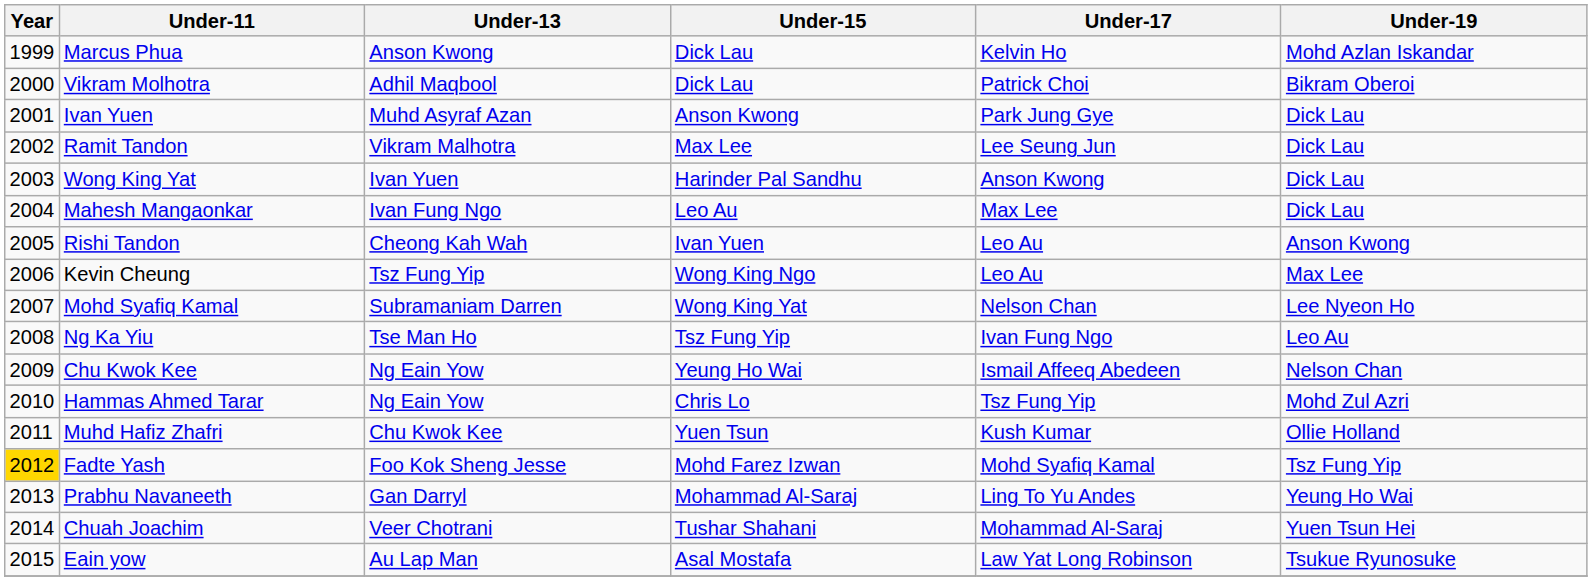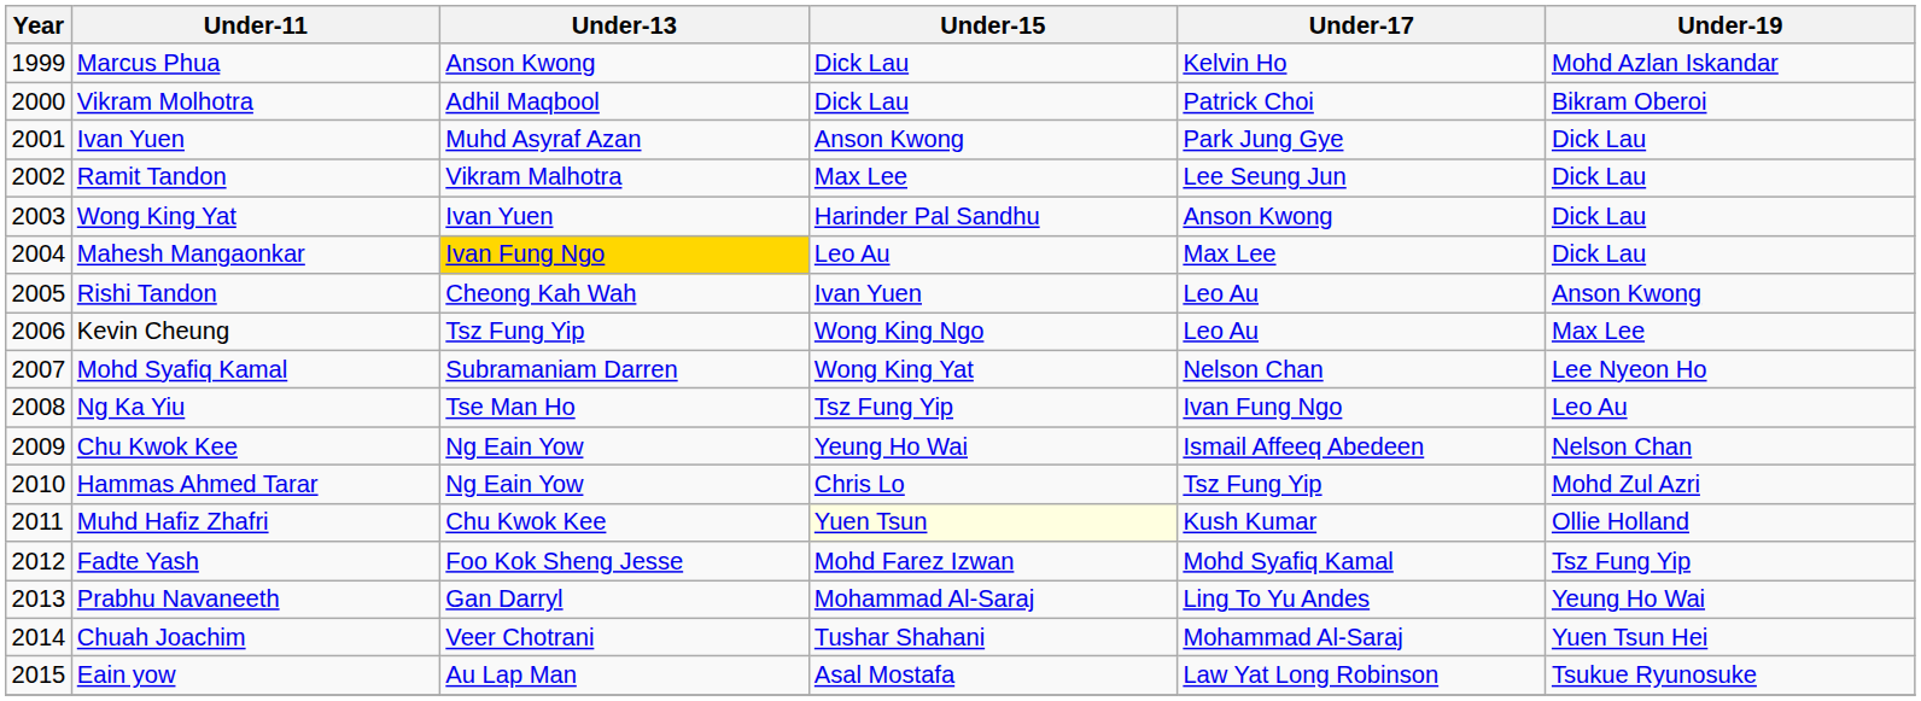Mahesh Mangaonkar | Under-13: no background -> gold background
Muhd Hafiz Zhafri | Under-15: no background -> lightyellow background
Fadte Yash | Year: gold background -> no background
